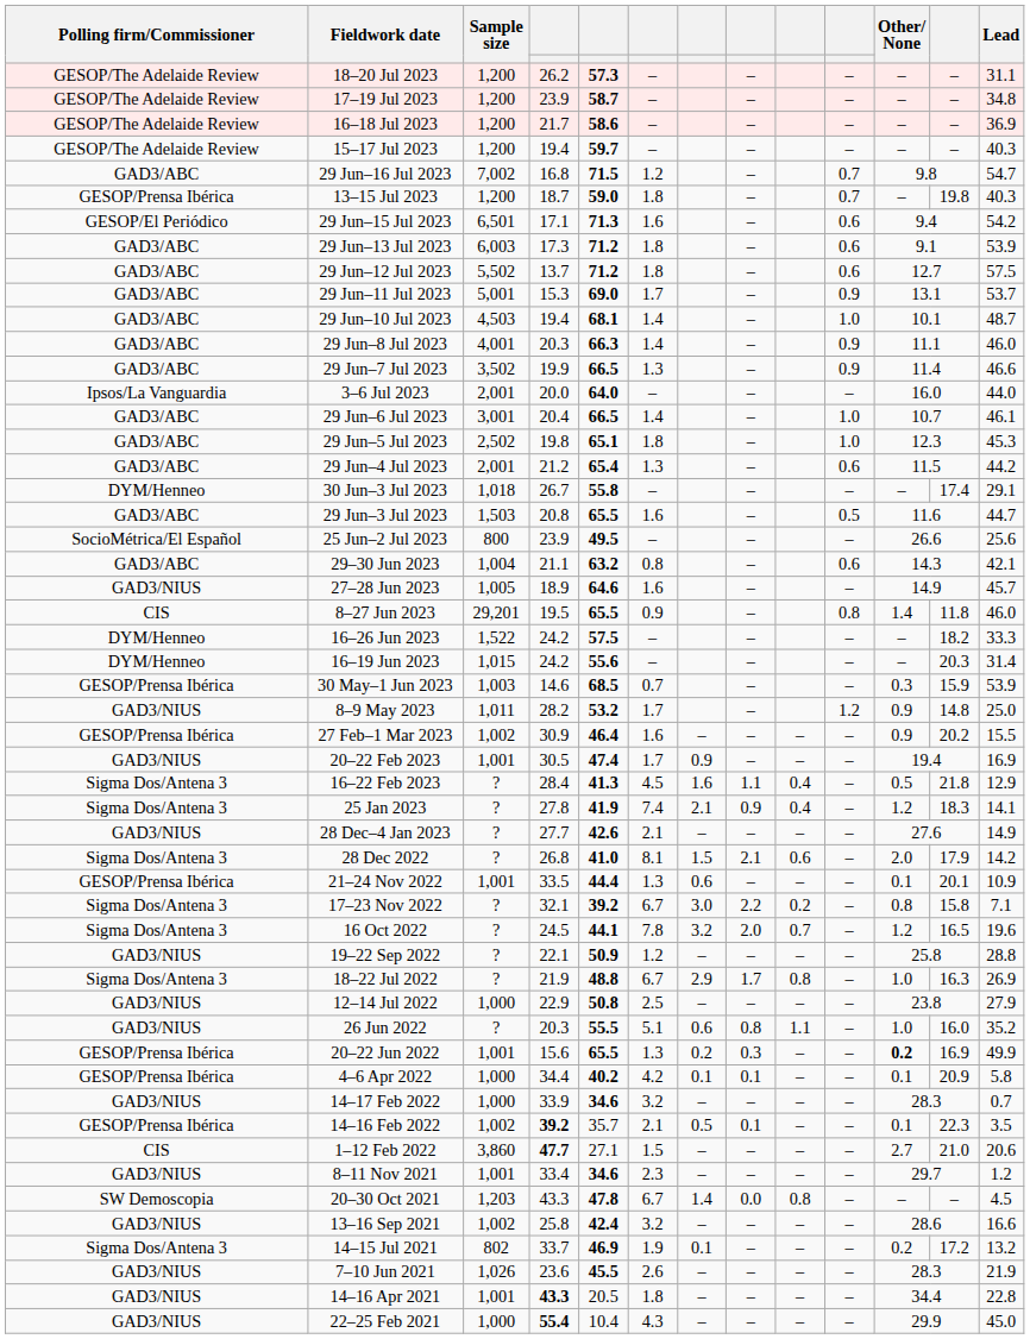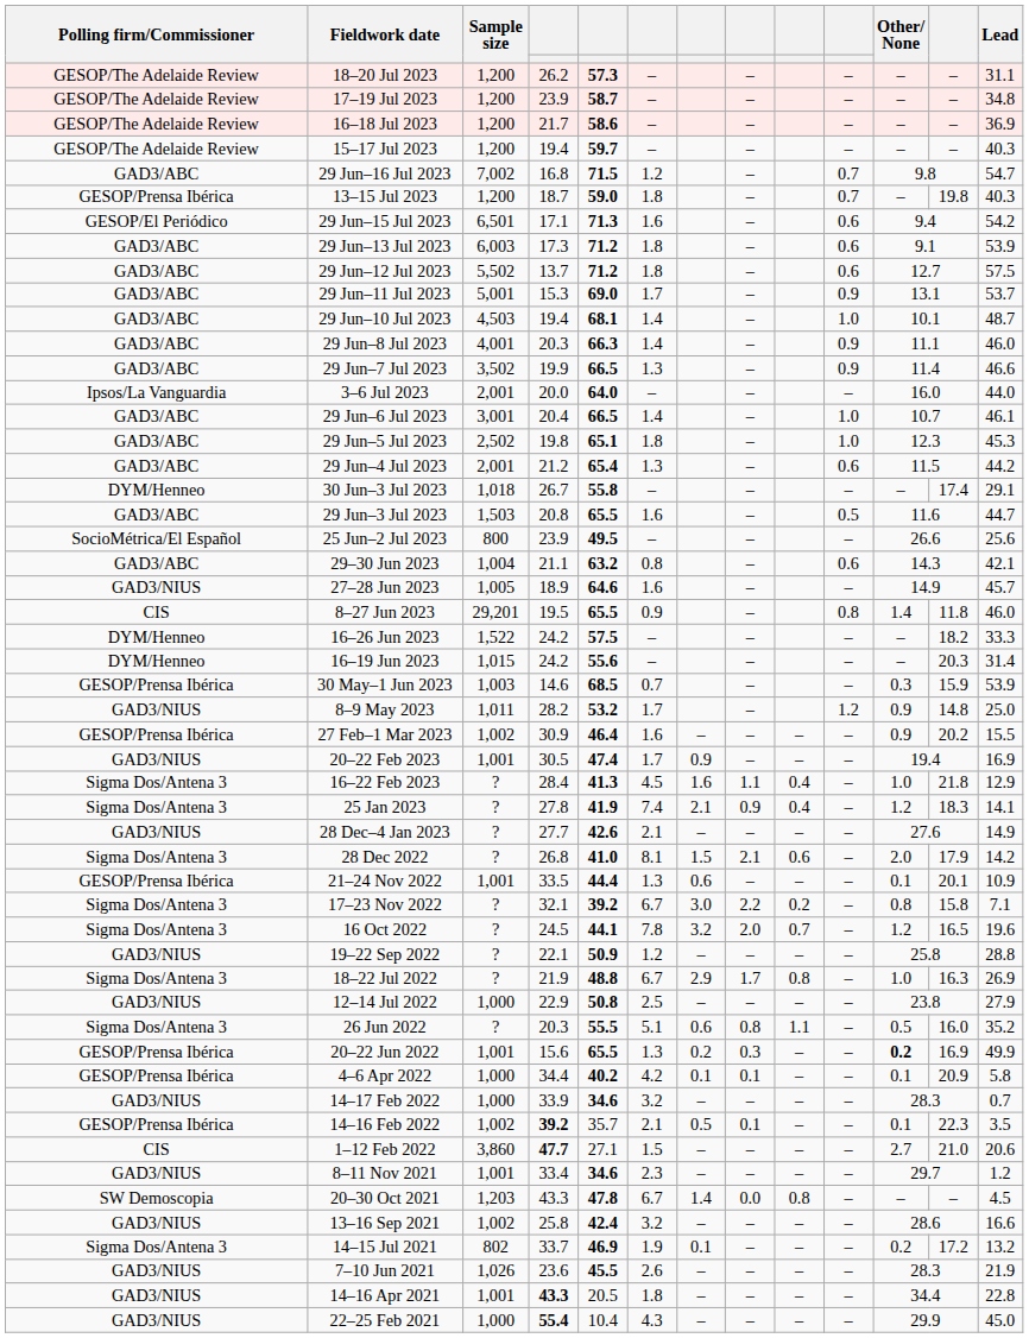16–22 Feb 2023 | Other/ None: 0.5 -> 1.0
26 Jun 2022 | Polling firm/Commissioner: GAD3/NIUS -> Sigma Dos/Antena 3
26 Jun 2022 | Other/ None: 1.0 -> 0.5
